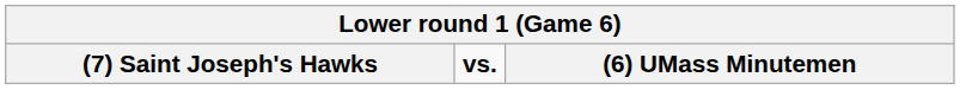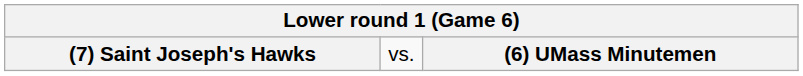(7) Saint Joseph's Hawks | column 2: bold -> normal
